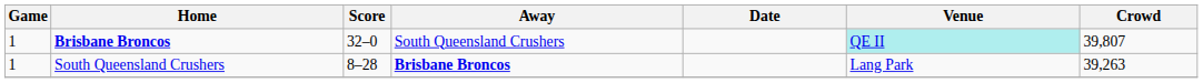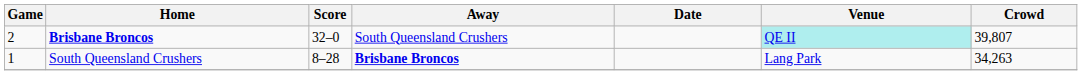row 2 | Game: 1 -> 2
row 3 | Crowd: 39,263 -> 34,263
